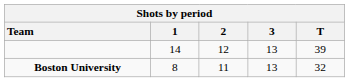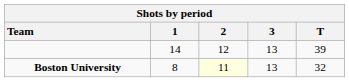Boston University | 2: no background -> lightyellow background
